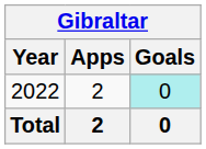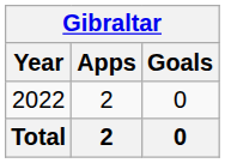2022 | Goals: paleturquoise background -> no background
